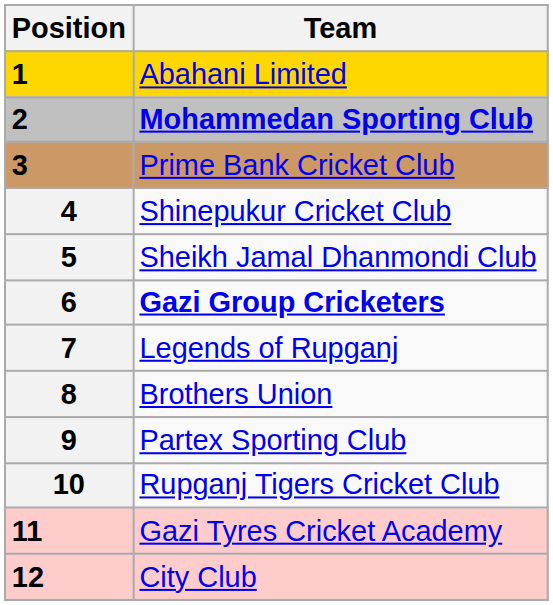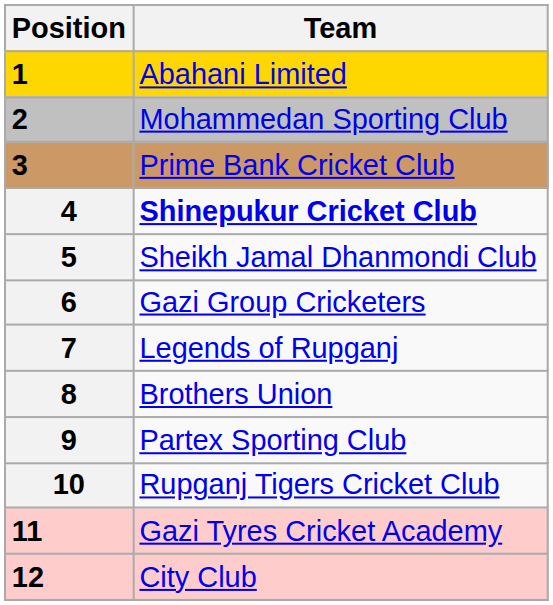Mohammedan Sporting Club | Team: bold -> normal
Shinepukur Cricket Club | Team: normal -> bold
Gazi Group Cricketers | Team: bold -> normal
